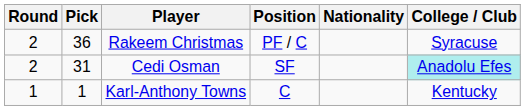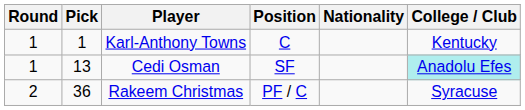rows swapped: Karl-Anthony Towns <-> Rakeem Christmas
Cedi Osman | Round: 2 -> 1
Cedi Osman | Pick: 31 -> 13
